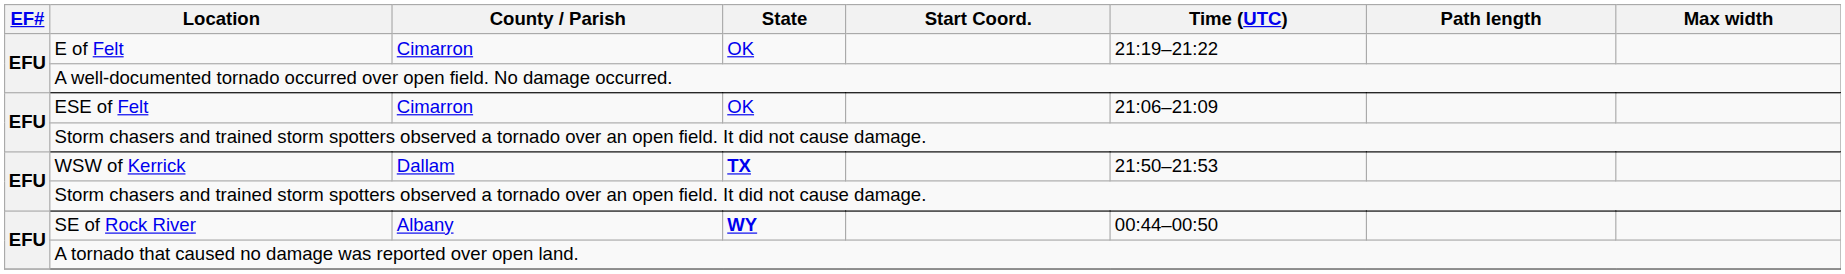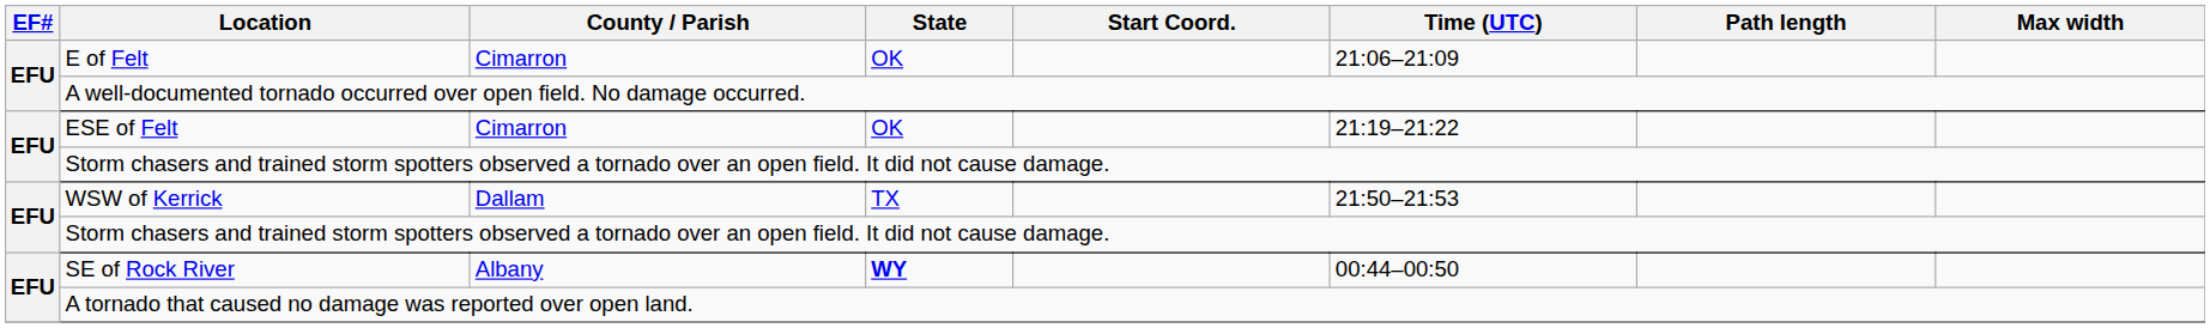E of Felt | Time (UTC): 21:19–21:22 -> 21:06–21:09
ESE of Felt | Time (UTC): 21:06–21:09 -> 21:19–21:22
WSW of Kerrick | State: bold -> normal
